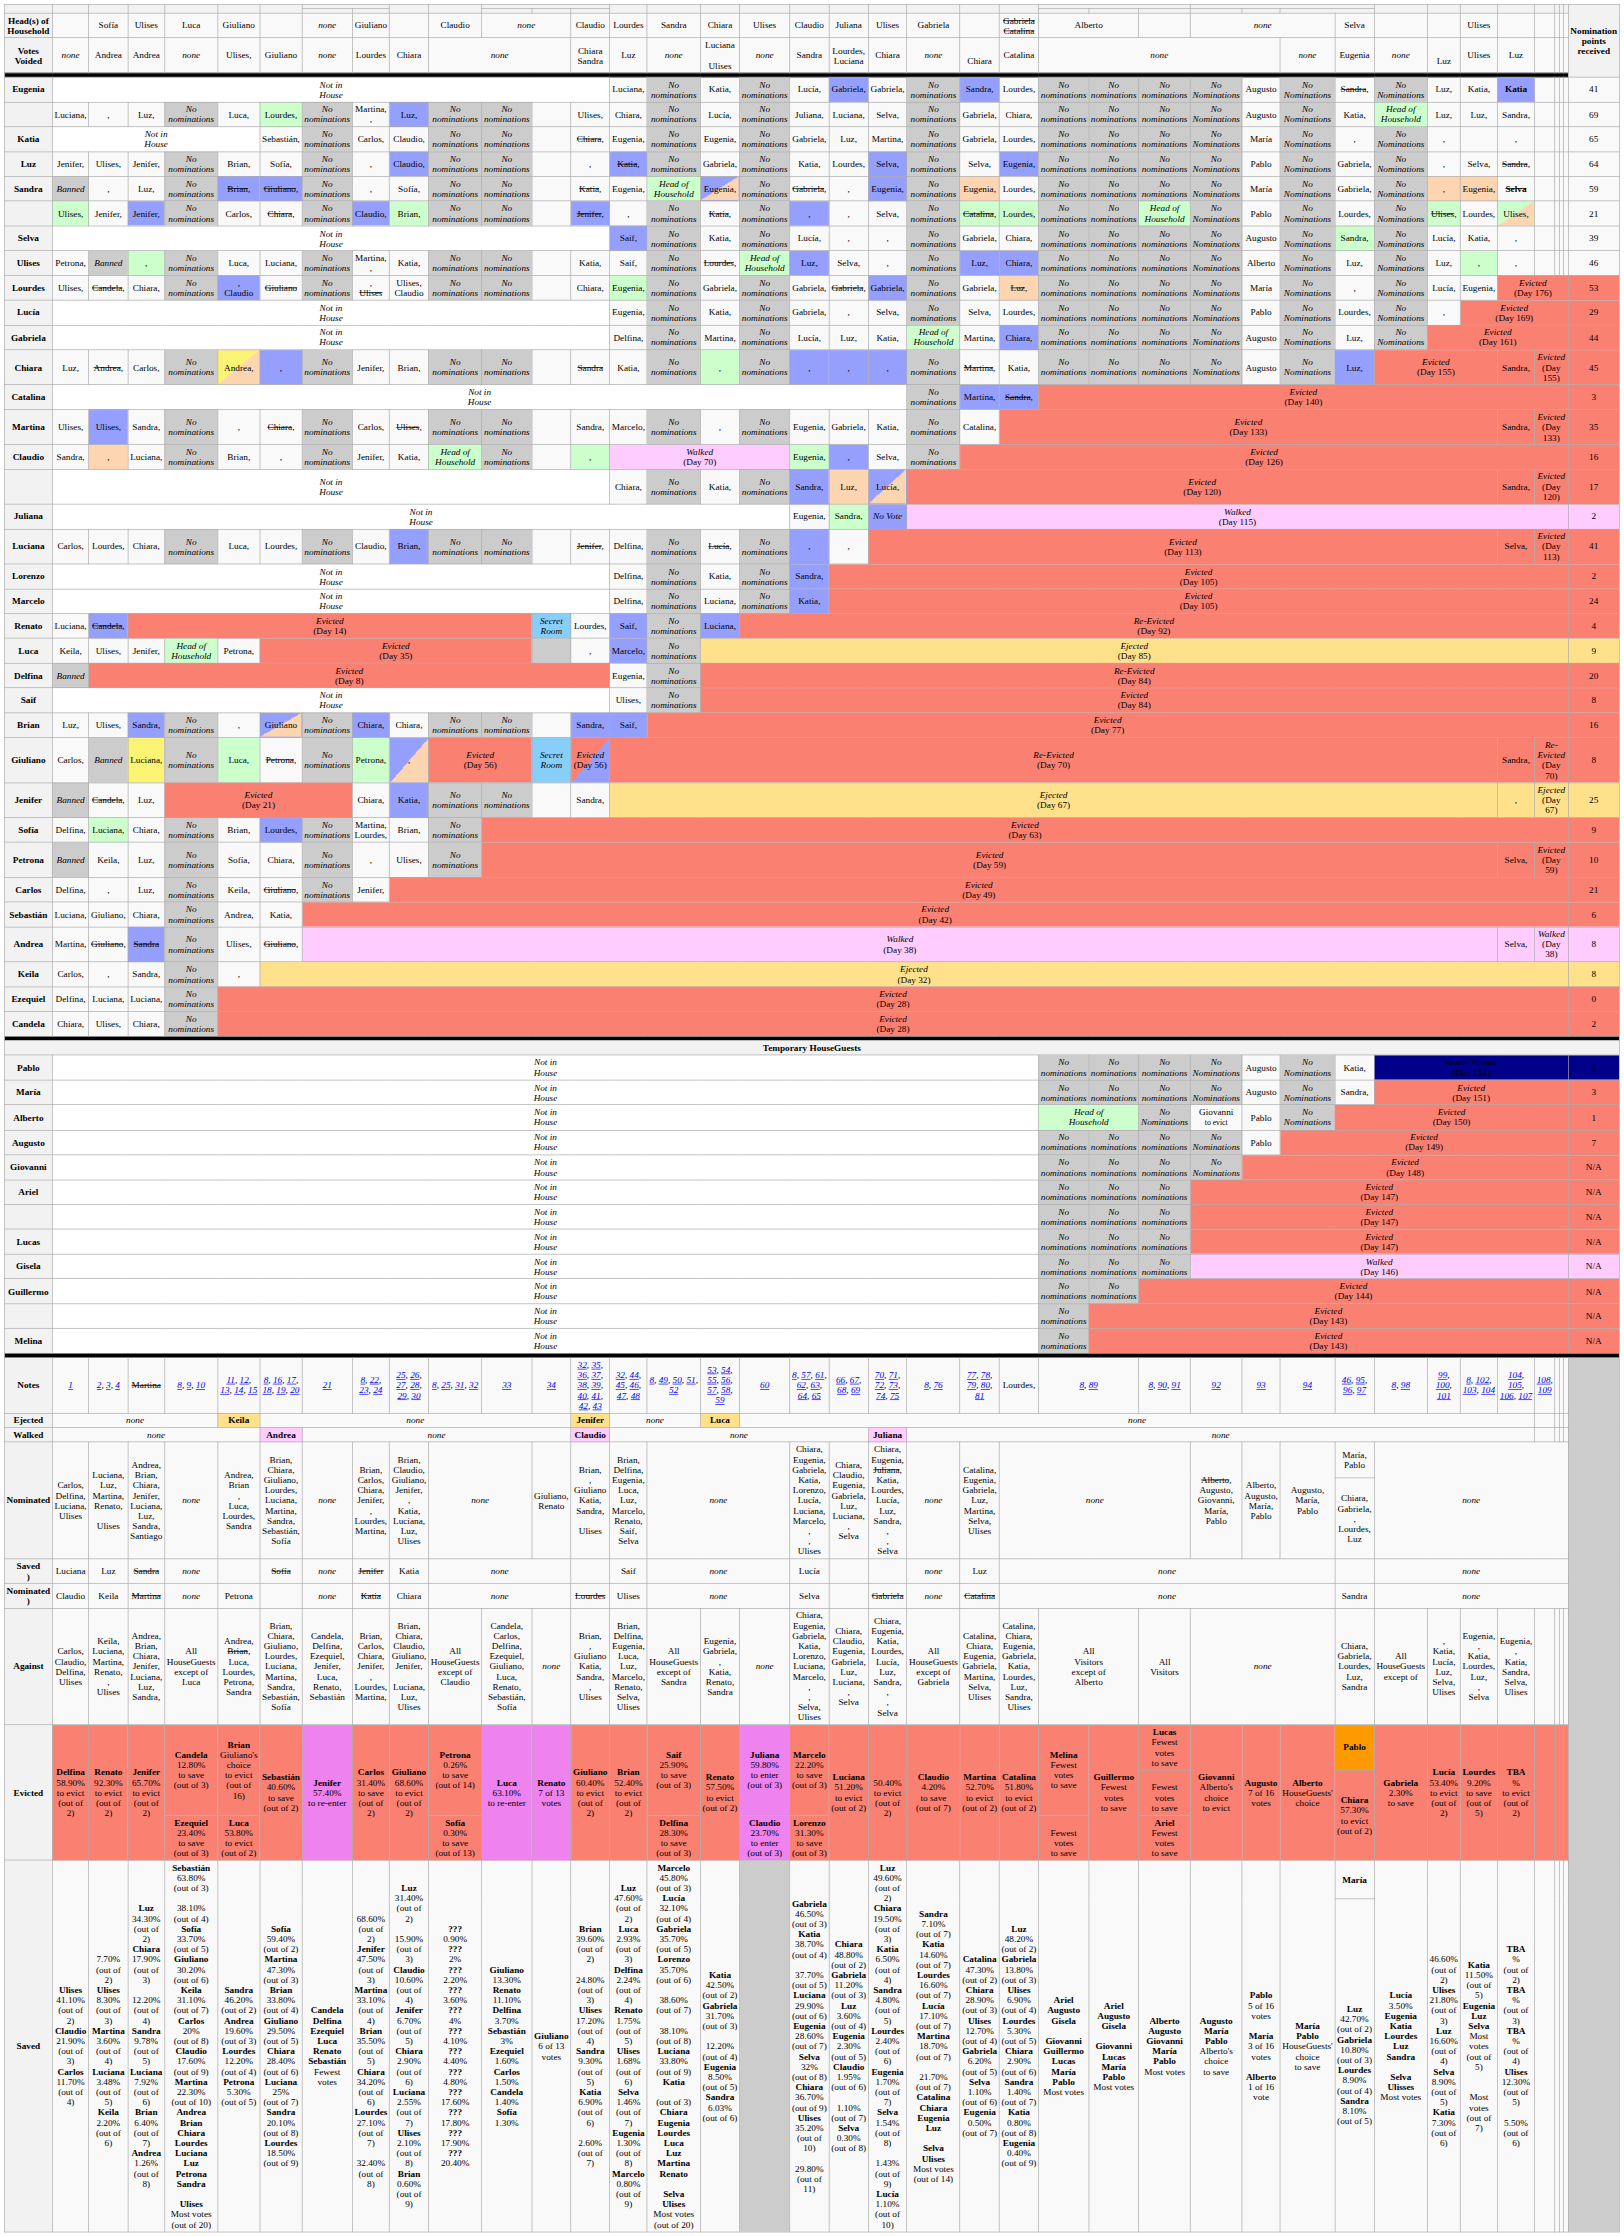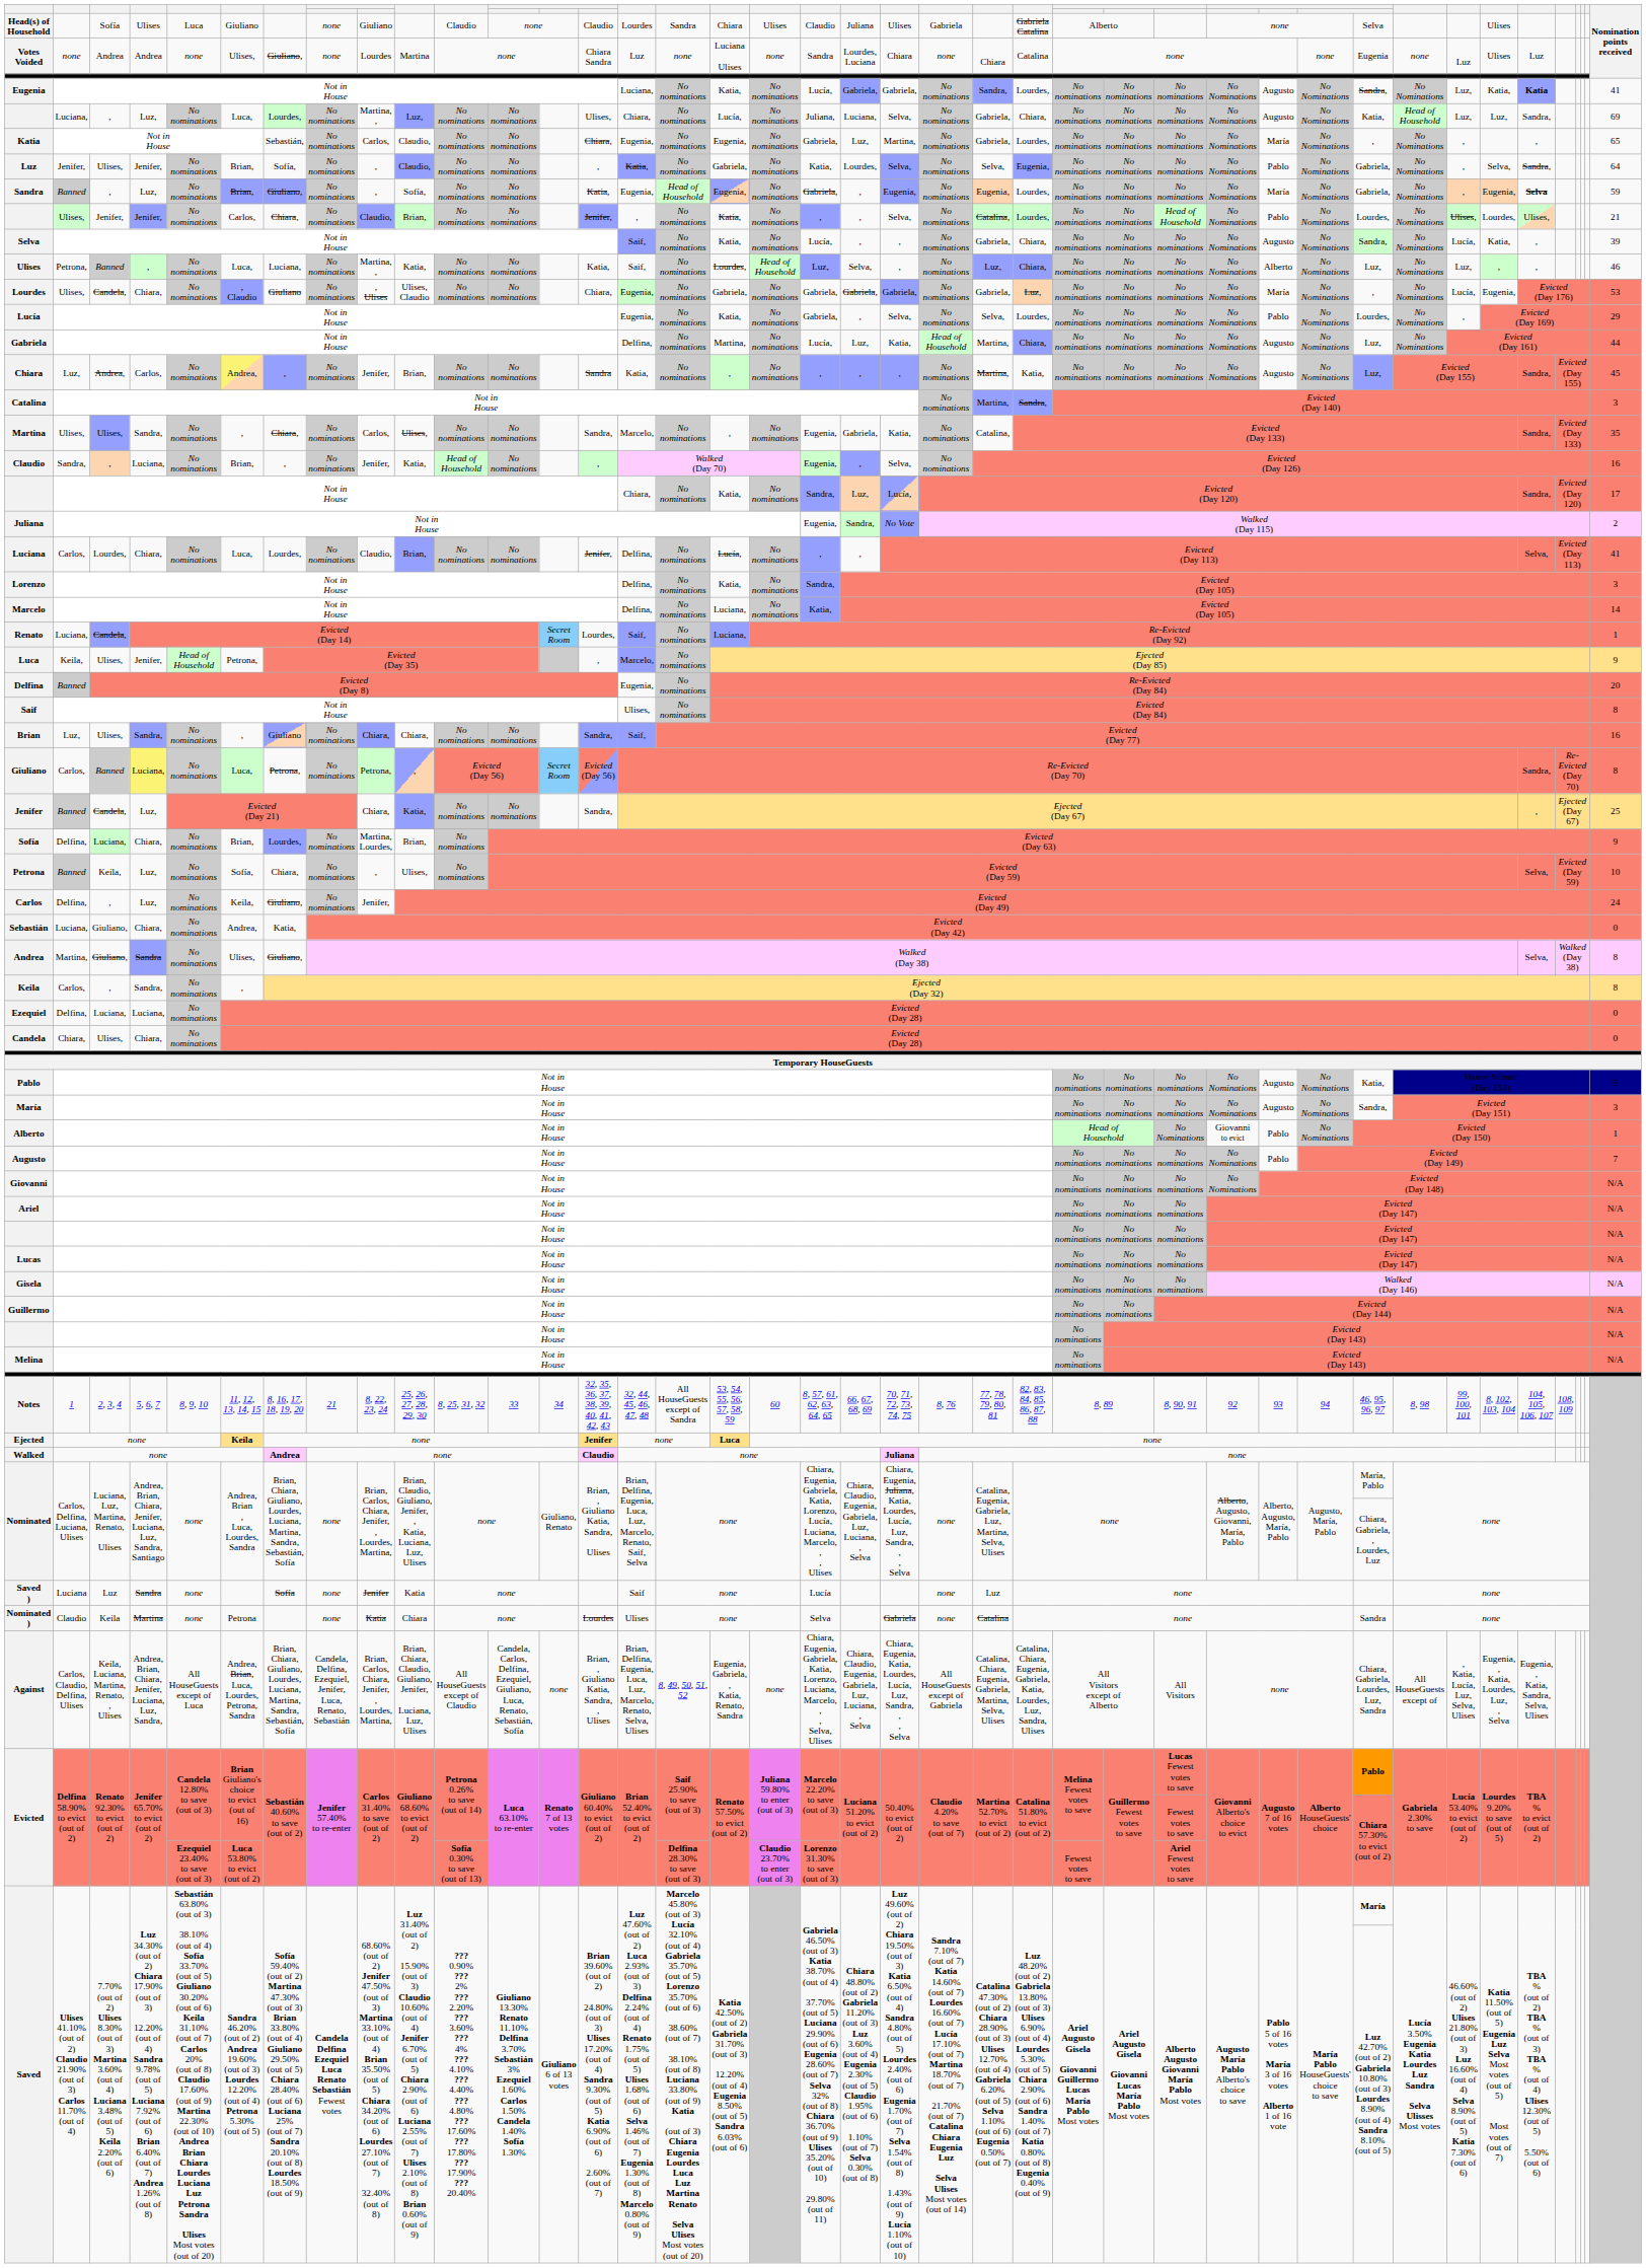Votes Voided | column 7: Giuliano -> Giuliano,
Votes Voided | column 10: Chiara -> Martina
Lorenzo | Nomination points received: 2 -> 3
Marcelo | Nomination points received: 24 -> 14
Renato | Nomination points received: 4 -> 1
Carlos | Nomination points received: 21 -> 24
Sebastián | Nomination points received: 6 -> 0
Candela | Nomination points received: 2 -> 0
Notes | column 4: Martina -> 5, 6, 7
Notes | column 16: 8, 49, 50, 51, 52 -> All HouseGuests except of Sandra
Notes | column 24: Lourdes, -> 82, 83, 84, 85, 86, 87, 88
Against | column 16: All HouseGuests except of Sandra -> 8, 49, 50, 51, 52
